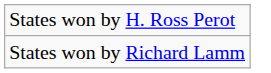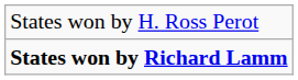row 2 | column 1: normal -> bold
